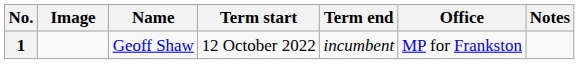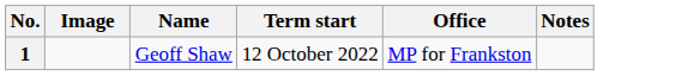- column: Term end | incumbent
